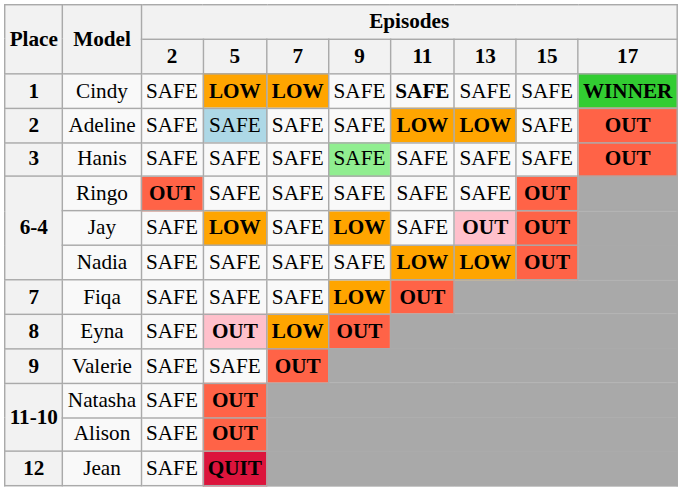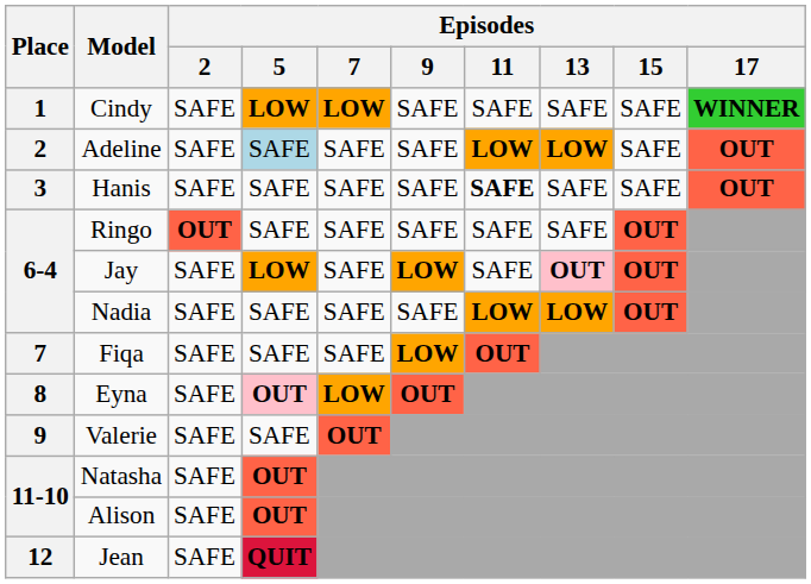Cindy | Episodes / 11: bold -> normal
Hanis | Episodes / 9: lightgreen background -> no background
Hanis | Episodes / 11: normal -> bold
